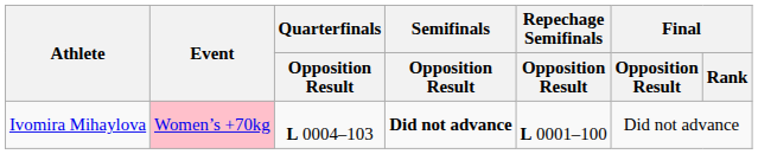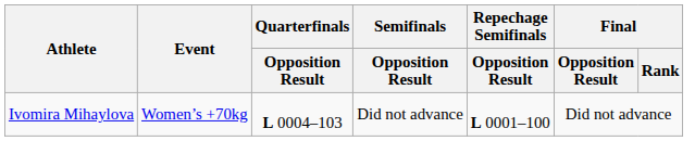Ivomira Mihaylova | Event: pink background -> no background
Ivomira Mihaylova | Semifinals / Opposition Result: bold -> normal
